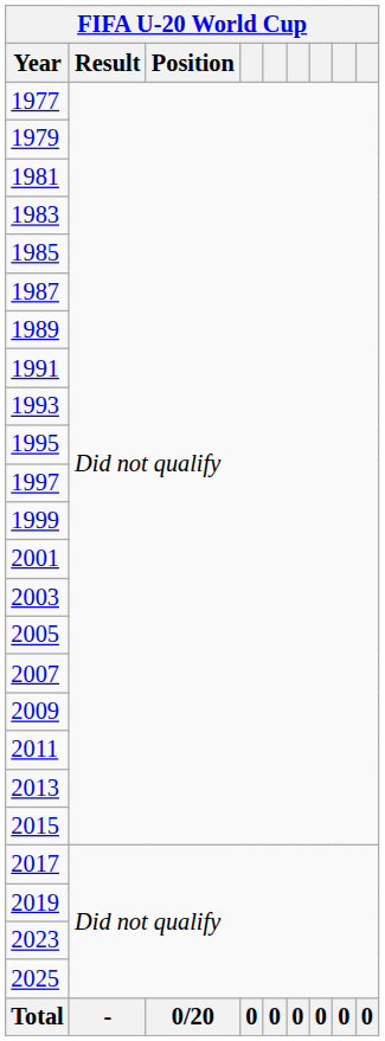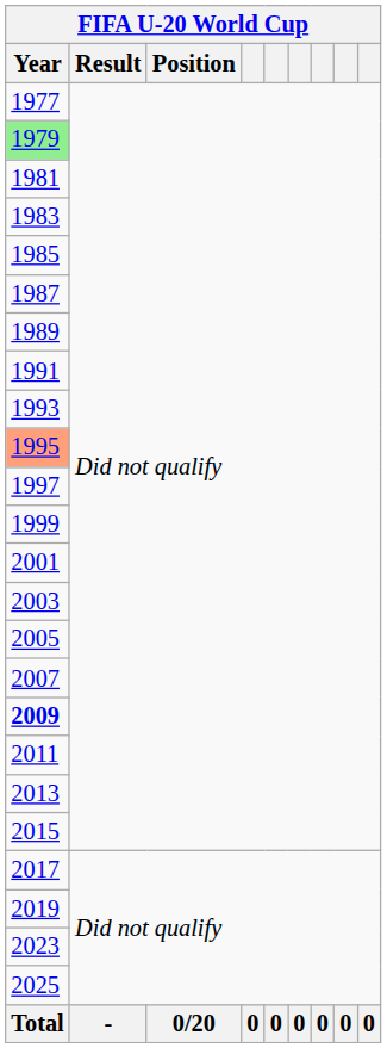1979 | Year: no background -> lightgreen background
1995 | Year: no background -> lightsalmon background
2009 | Year: normal -> bold
